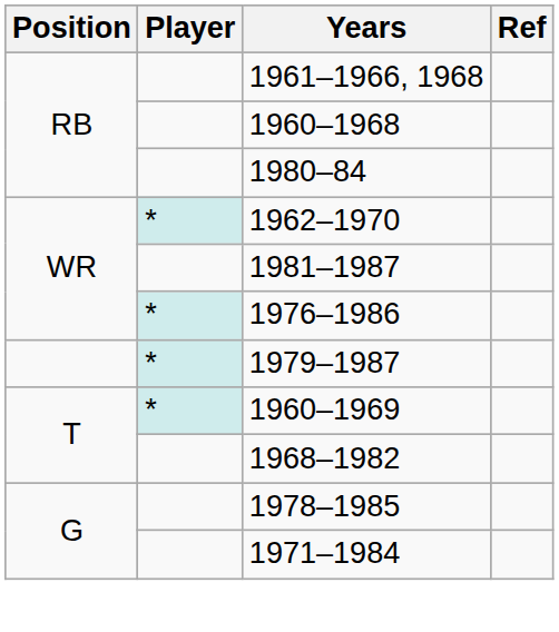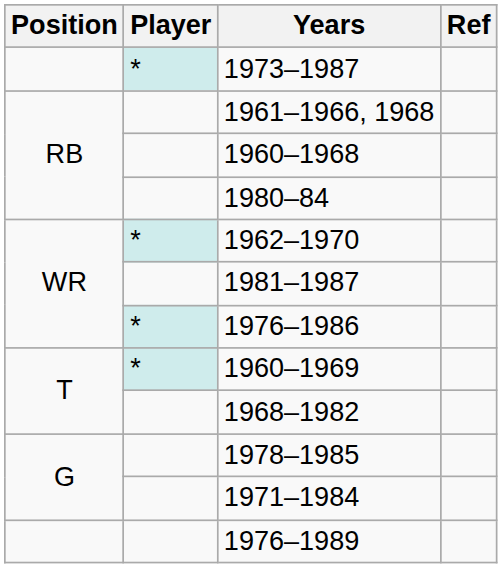+ row: * | 1973–1987
- row: * | 1979–1987
+ row: 1976–1989
